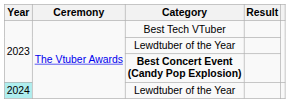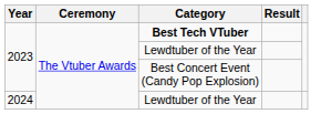Best Tech VTuber | Category: normal -> bold
Best Concert Event (Candy Pop Explosion) | Category: bold -> normal
2024 / Lewdtuber of the Year | Year: paleturquoise background -> no background
